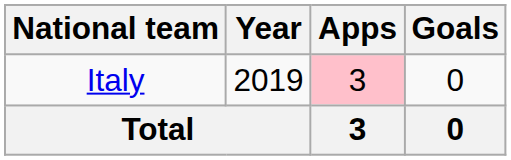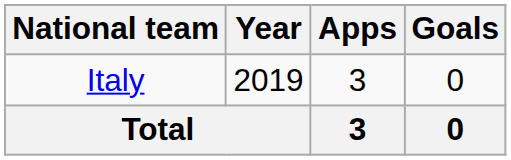Italy | Apps: pink background -> no background
